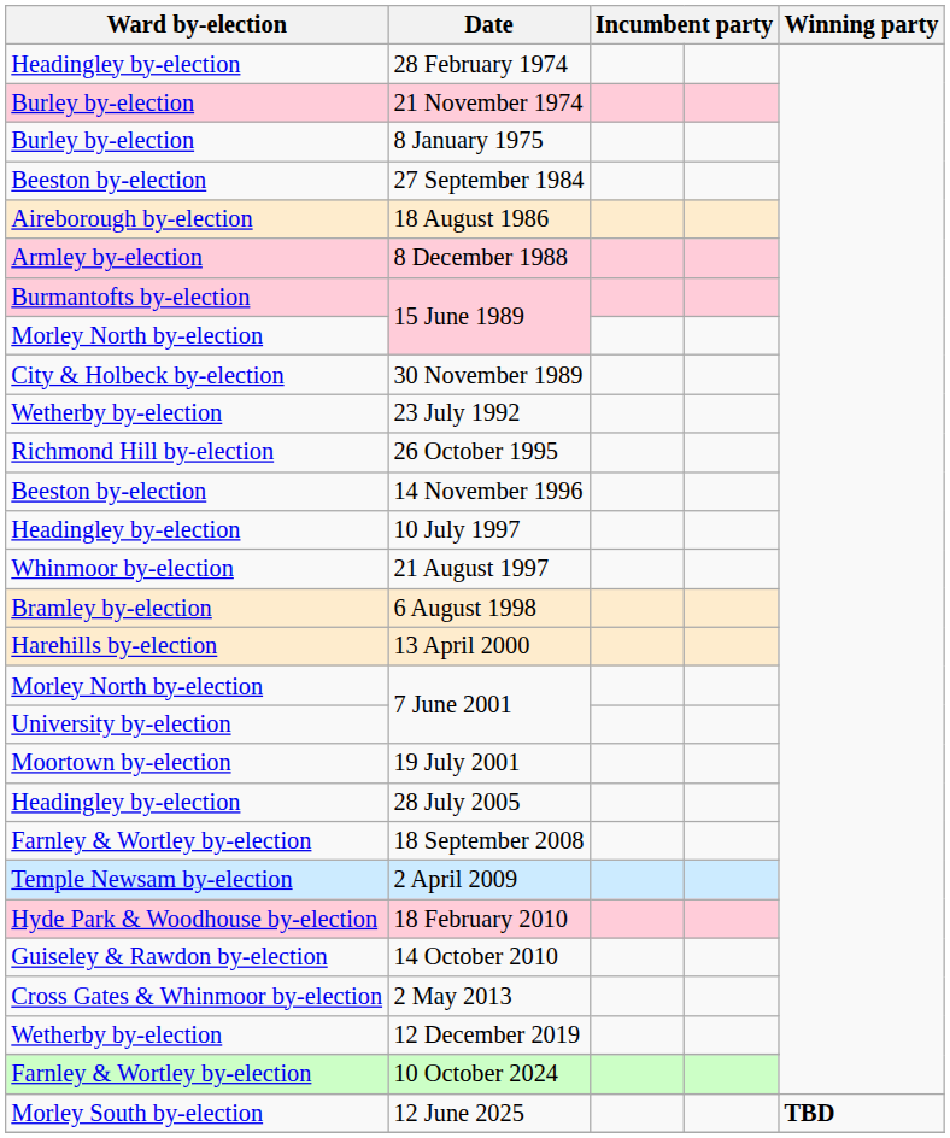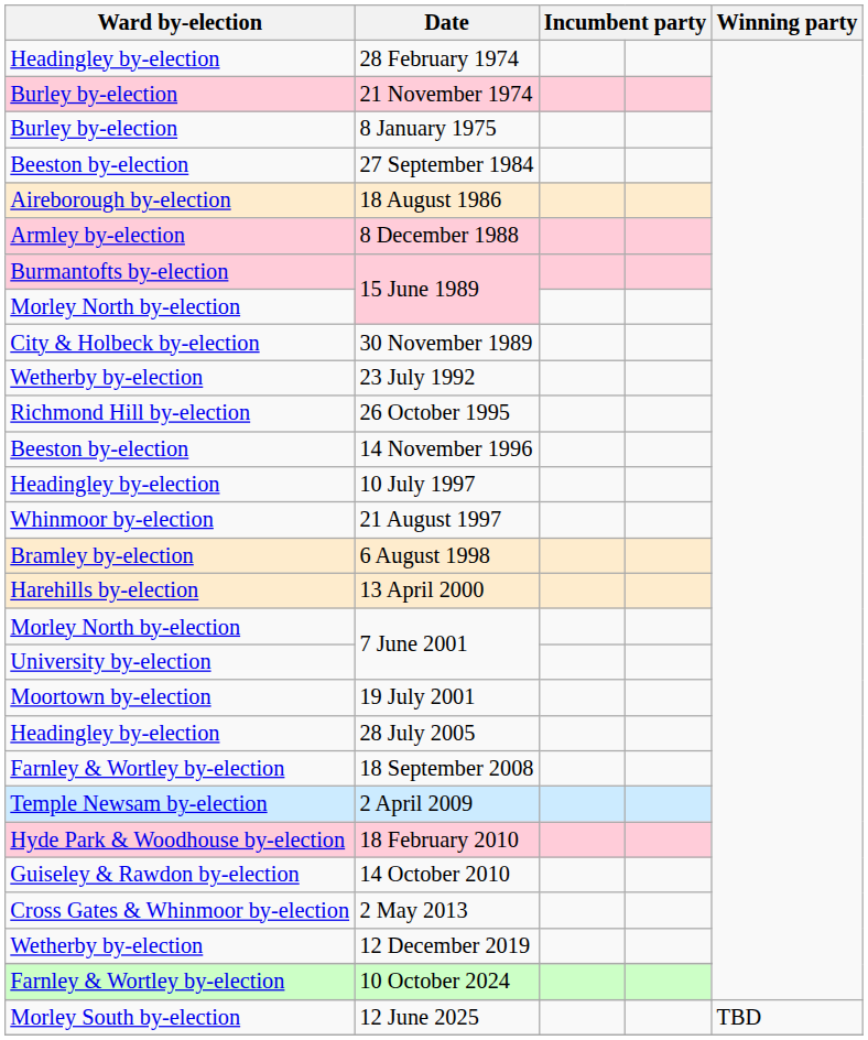12 June 2025 | column 5: bold -> normal
